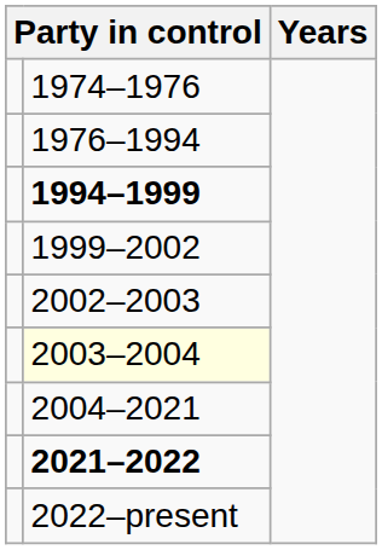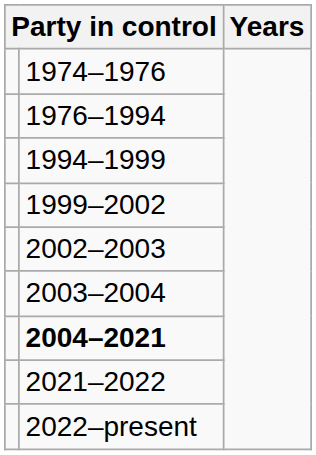1994–1999 | column 2: bold -> normal
2003–2004 | column 2: lightyellow background -> no background
2004–2021 | column 2: normal -> bold
2021–2022 | column 2: bold -> normal
